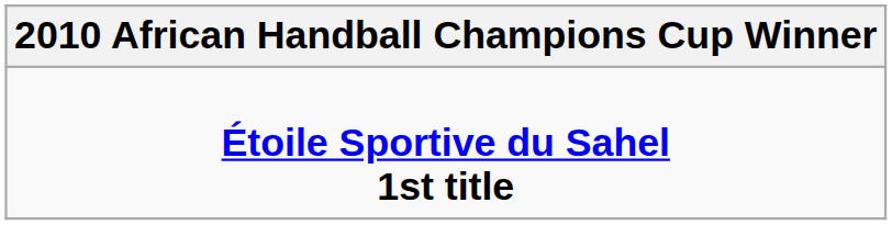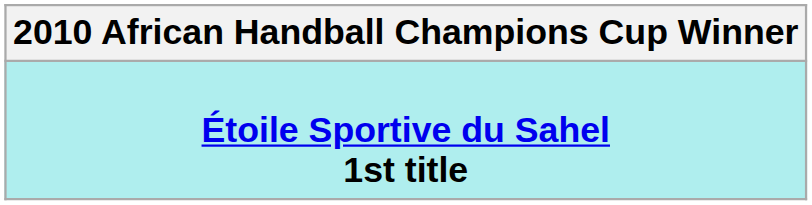row 2 | column 1: no background -> paleturquoise background
